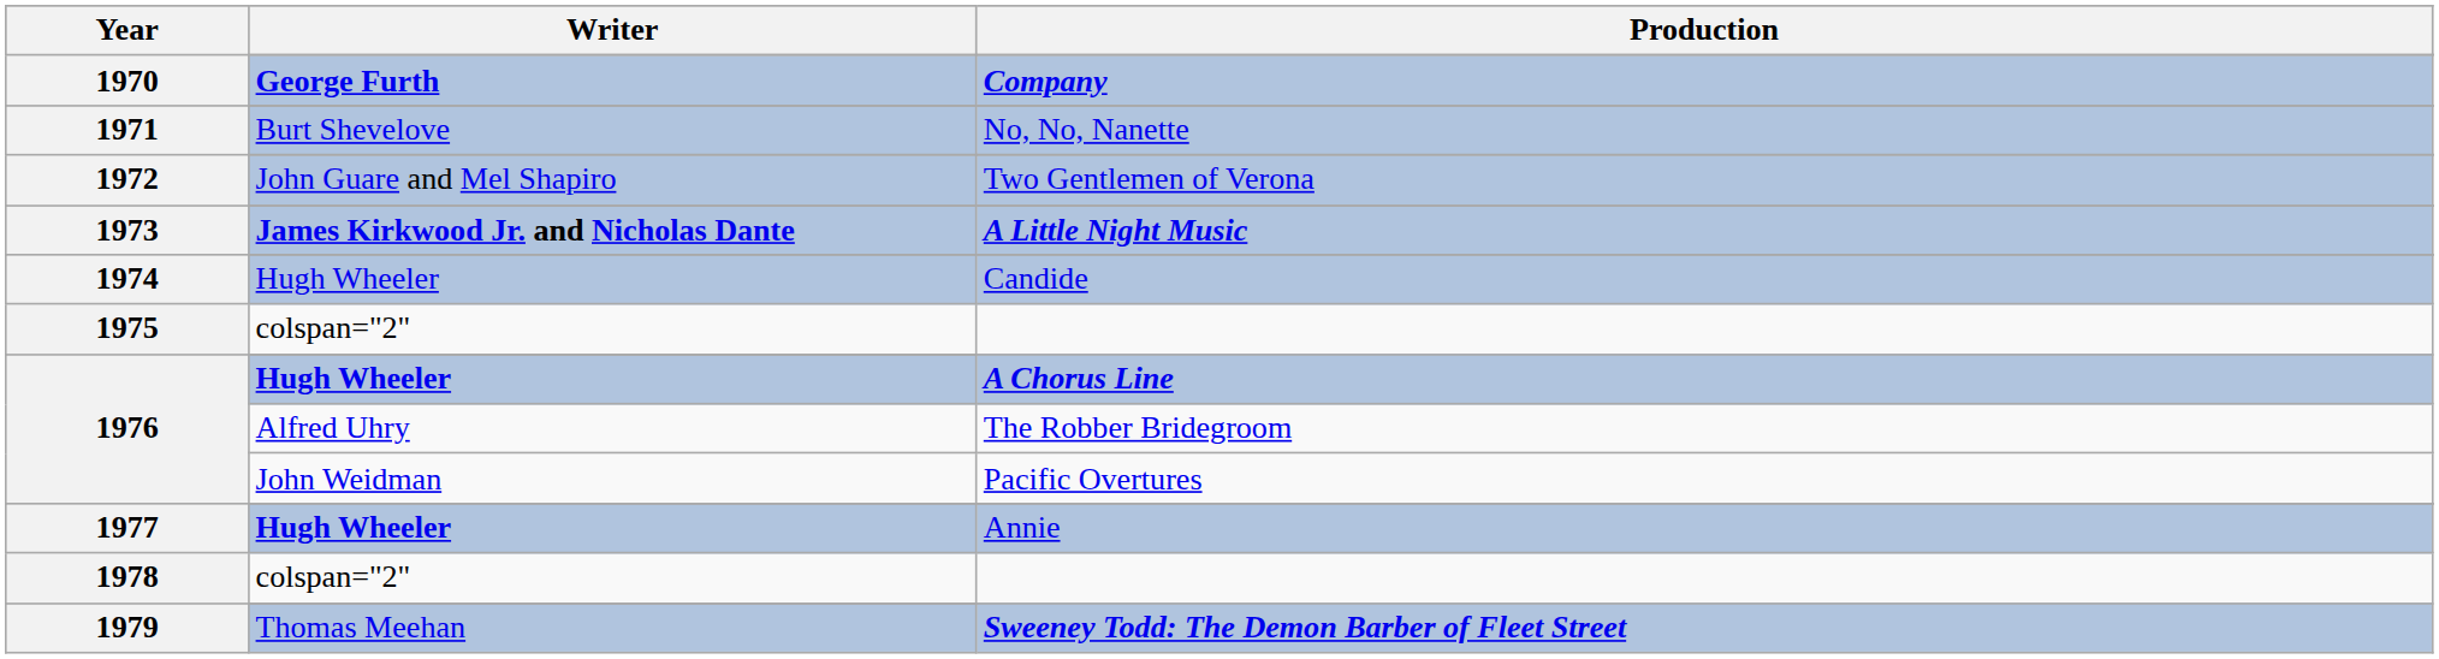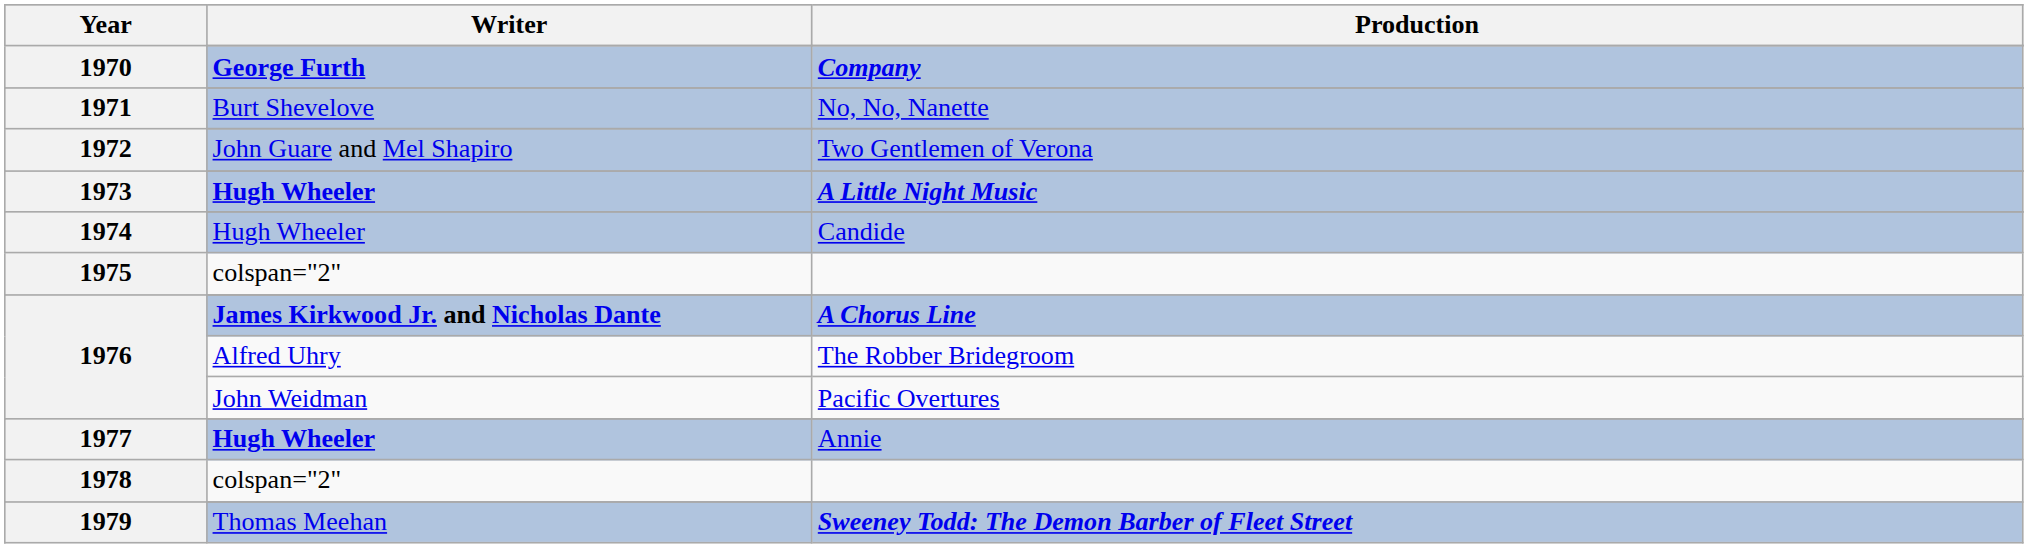A Little Night Music | Writer: James Kirkwood Jr. and Nicholas Dante -> Hugh Wheeler
A Chorus Line | Writer: Hugh Wheeler -> James Kirkwood Jr. and Nicholas Dante
